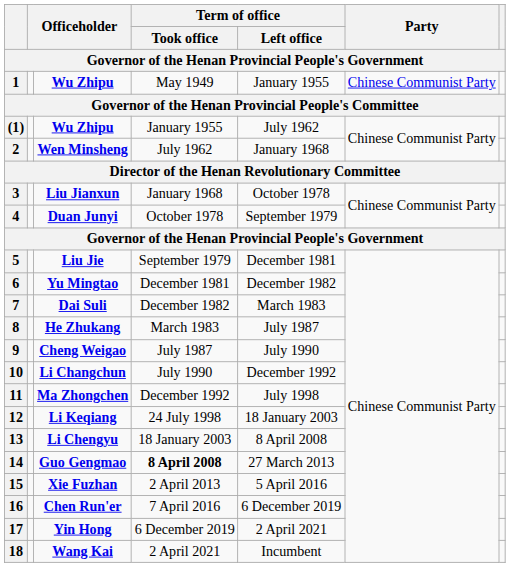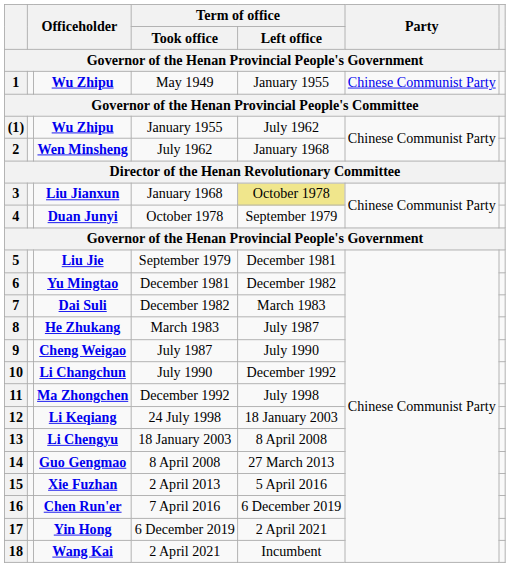3 | Term of office / Left office: no background -> khaki background
14 | Term of office / Took office: bold -> normal
